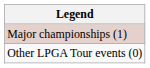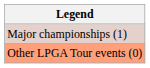row 3 | column 1: no background -> lightsalmon background
